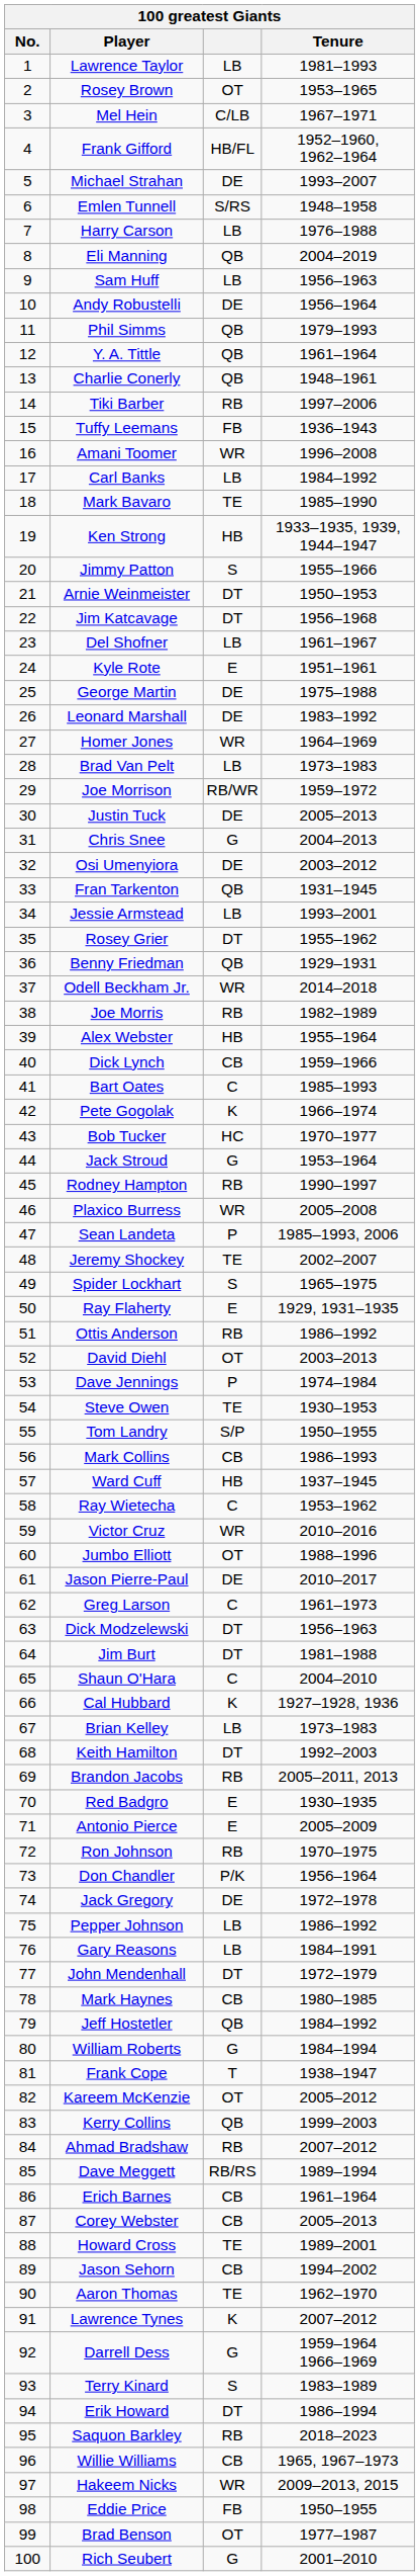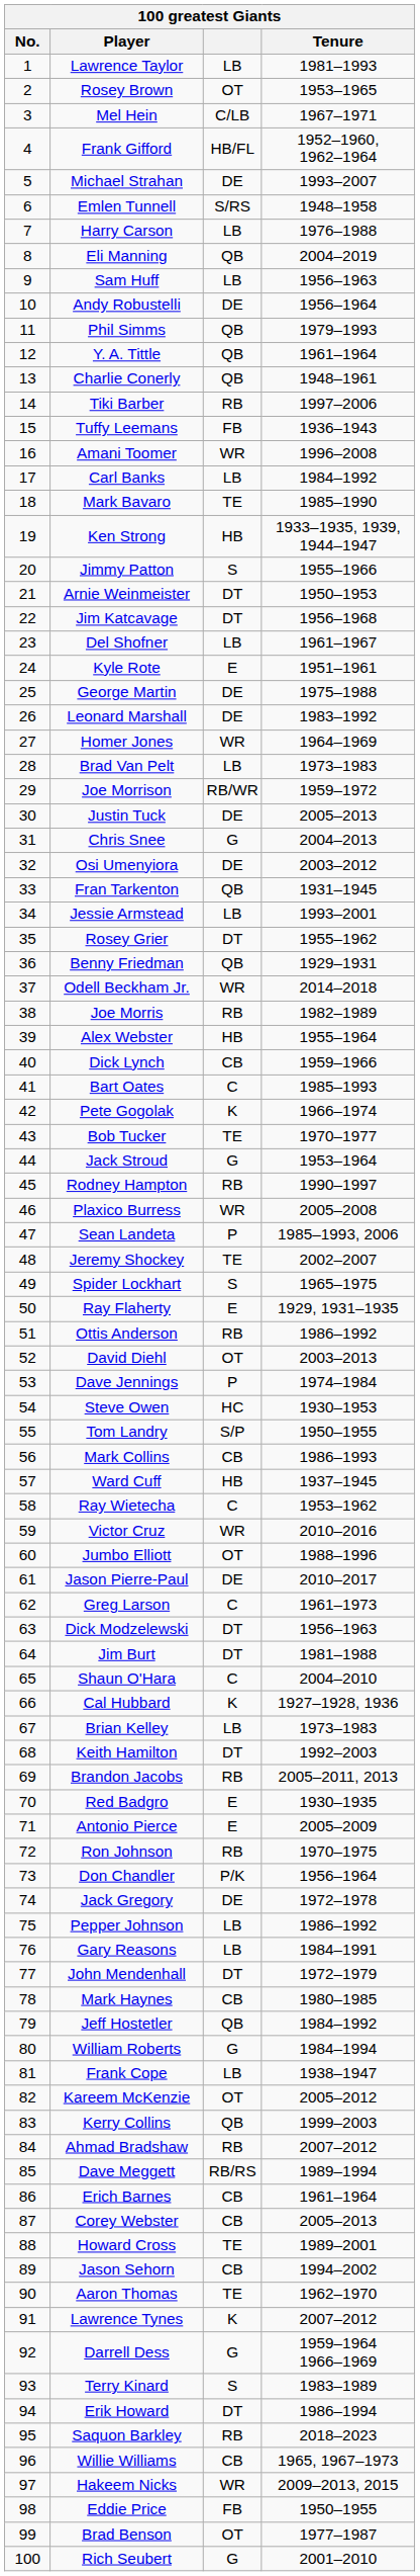Bob Tucker | column 3: HC -> TE
Steve Owen | column 3: TE -> HC
Frank Cope | column 3: T -> LB
